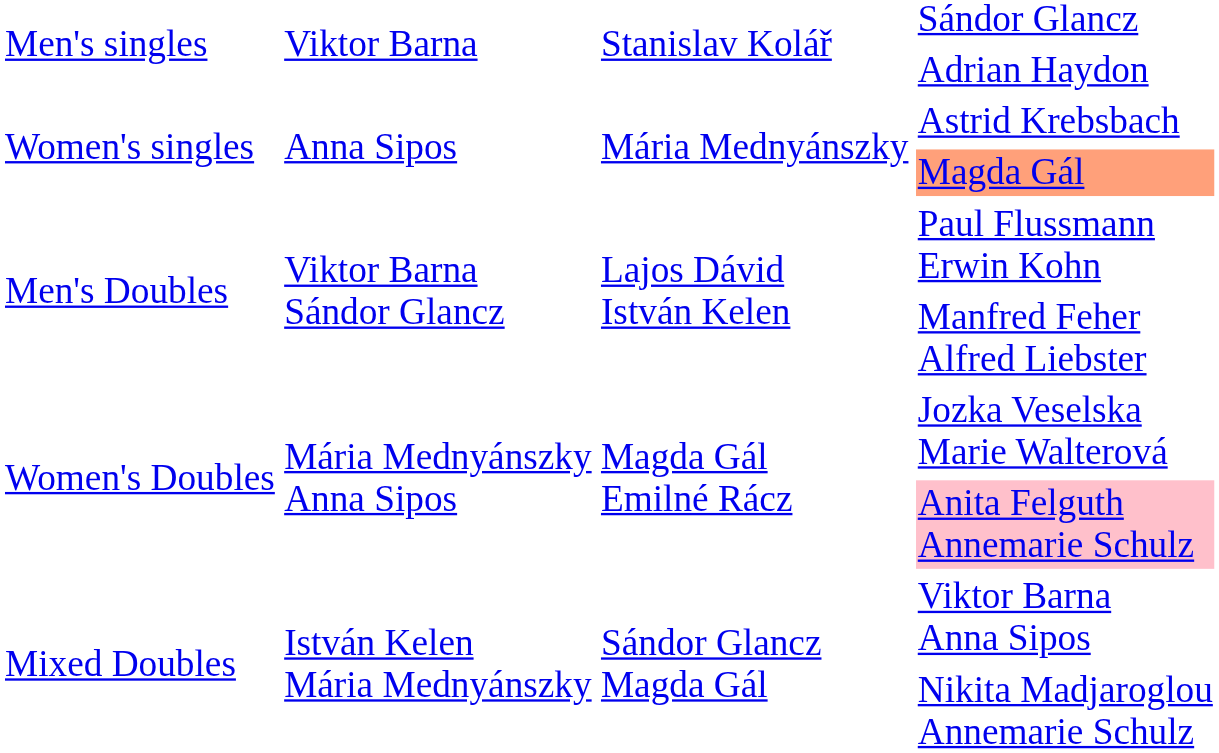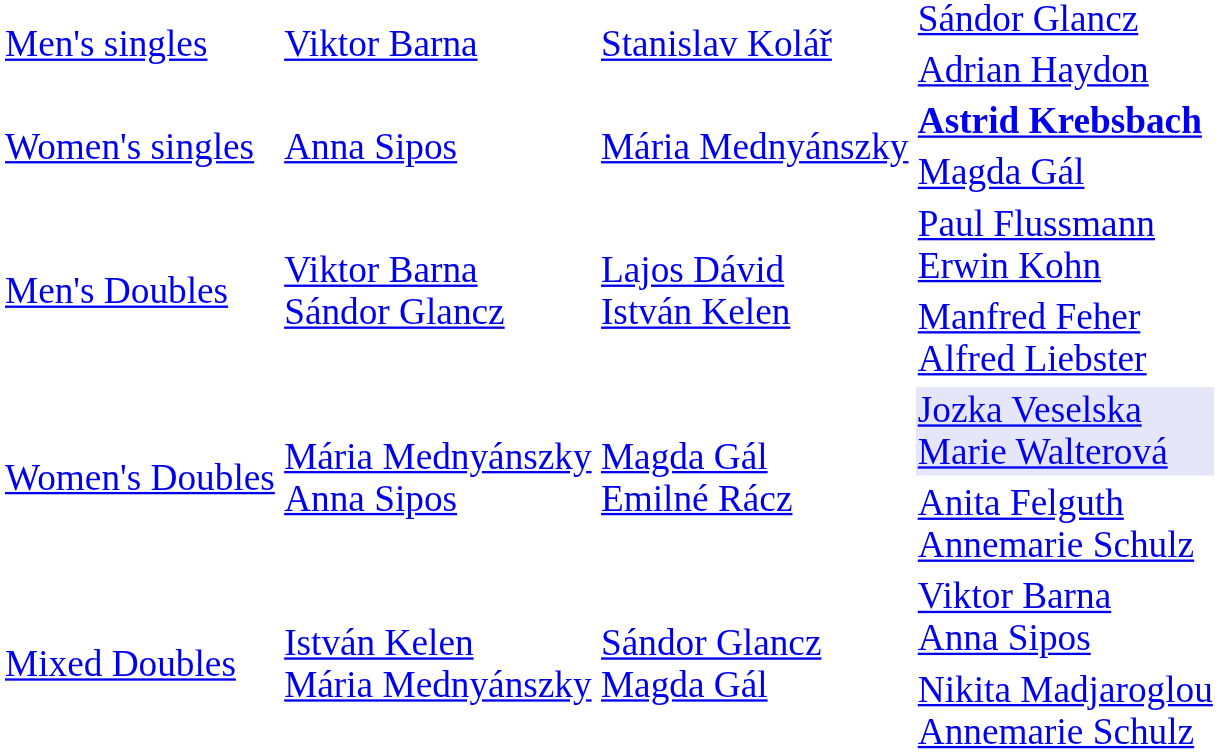Astrid Krebsbach | column 4: normal -> bold
Magda Gál | column 4: lightsalmon background -> no background
Jozka Veselska Marie Walterová | column 4: no background -> lavender background
Anita Felguth Annemarie Schulz | column 4: pink background -> no background
